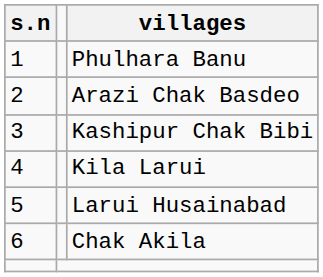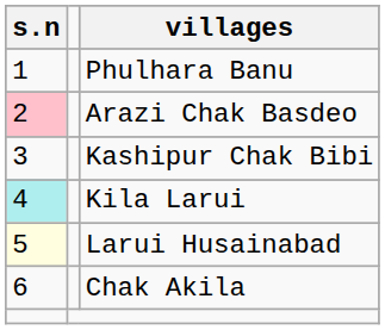Arazi Chak Basdeo | s.n: no background -> pink background
Kila Larui | s.n: no background -> paleturquoise background
Larui Husainabad | s.n: no background -> lightyellow background
